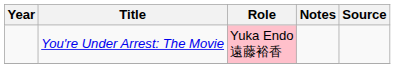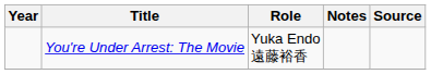You're Under Arrest: The Movie | Role: pink background -> no background
